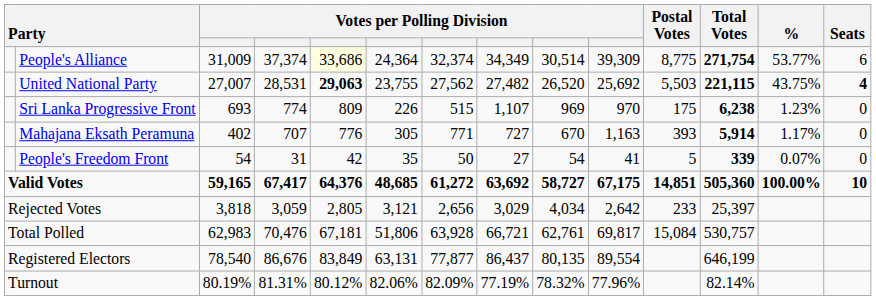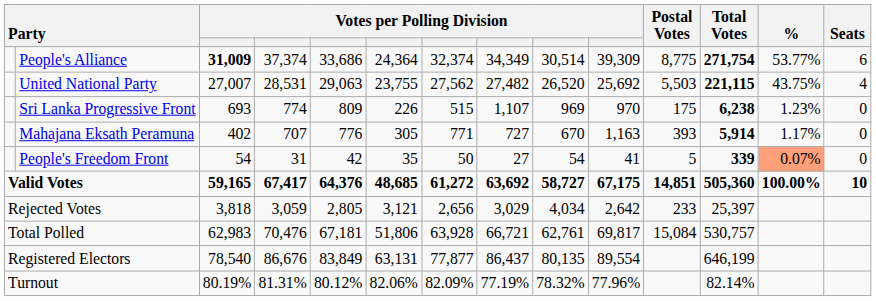People's Alliance | column 3: normal -> bold
People's Alliance | column 5: lightyellow background -> no background
United National Party | column 5: bold -> normal
United National Party | Seats: bold -> normal
People's Freedom Front | %: no background -> lightsalmon background
